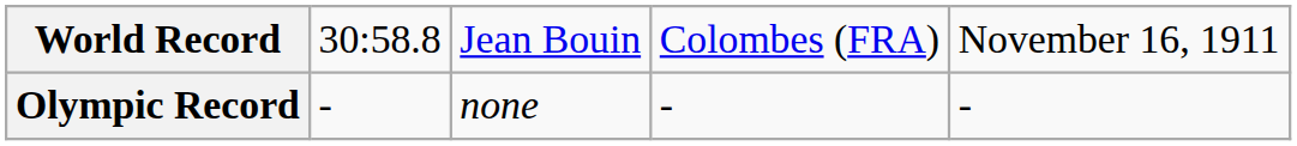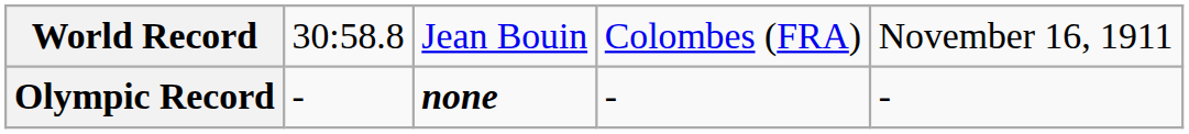Olympic Record | column 3: normal -> bold
